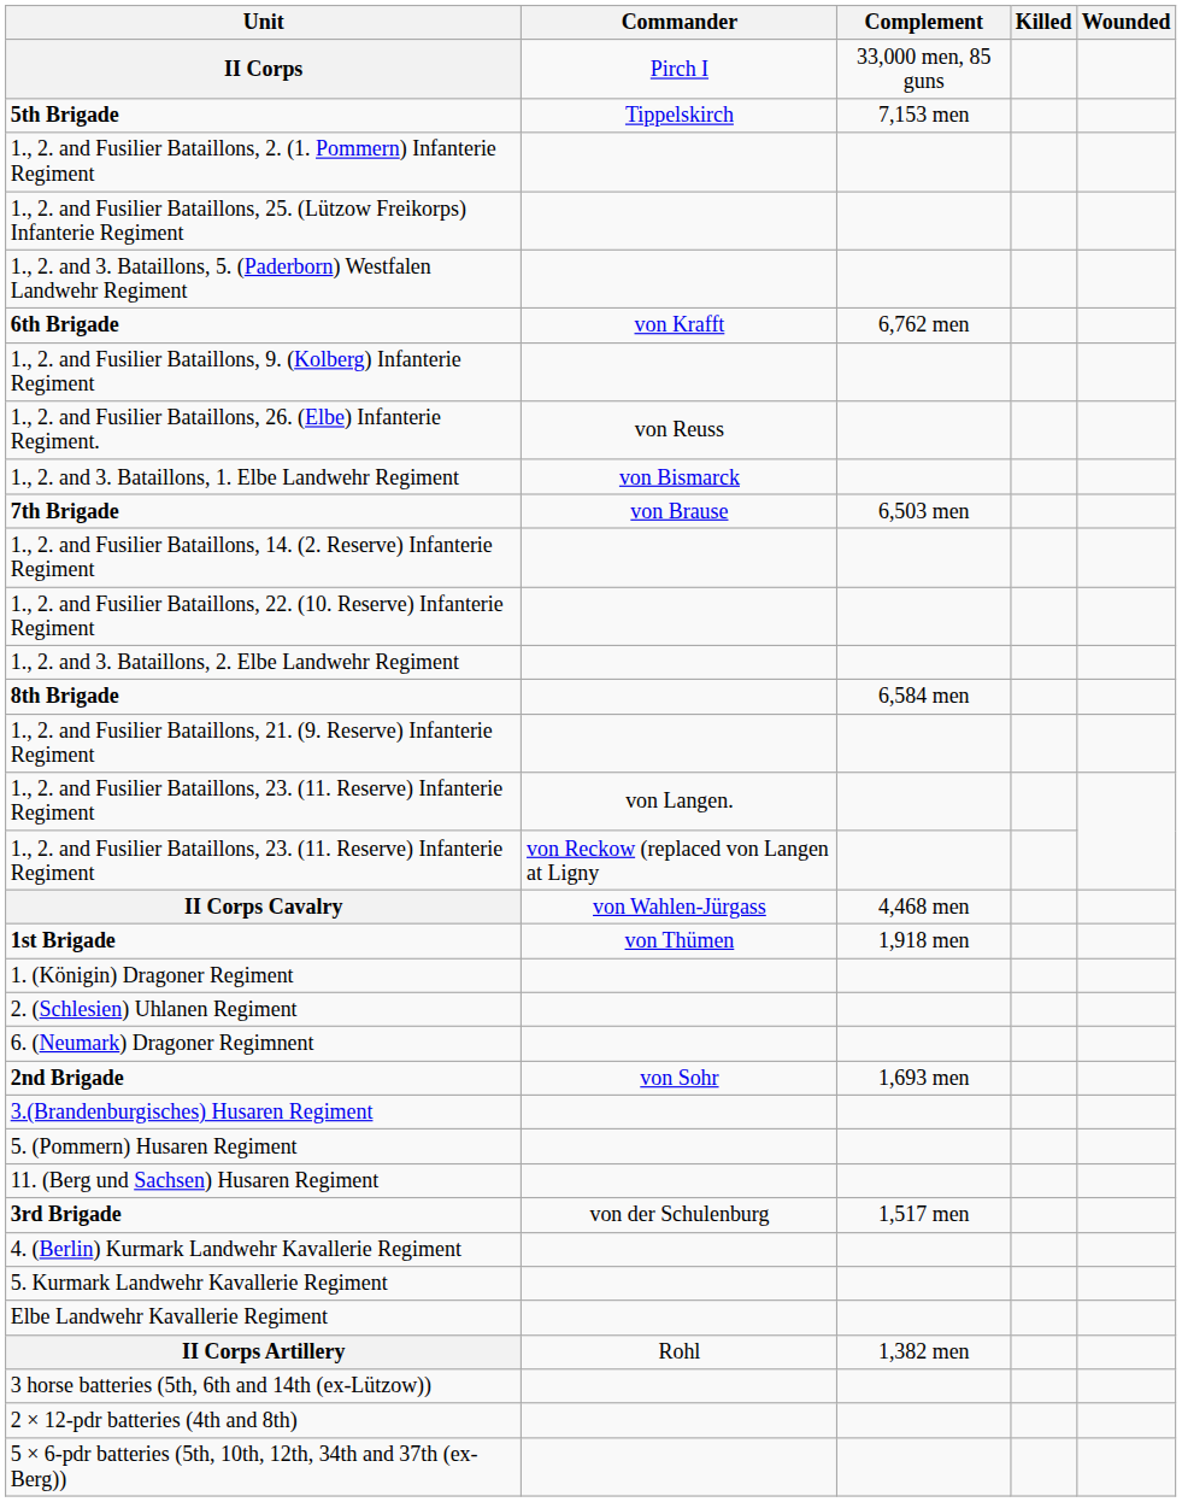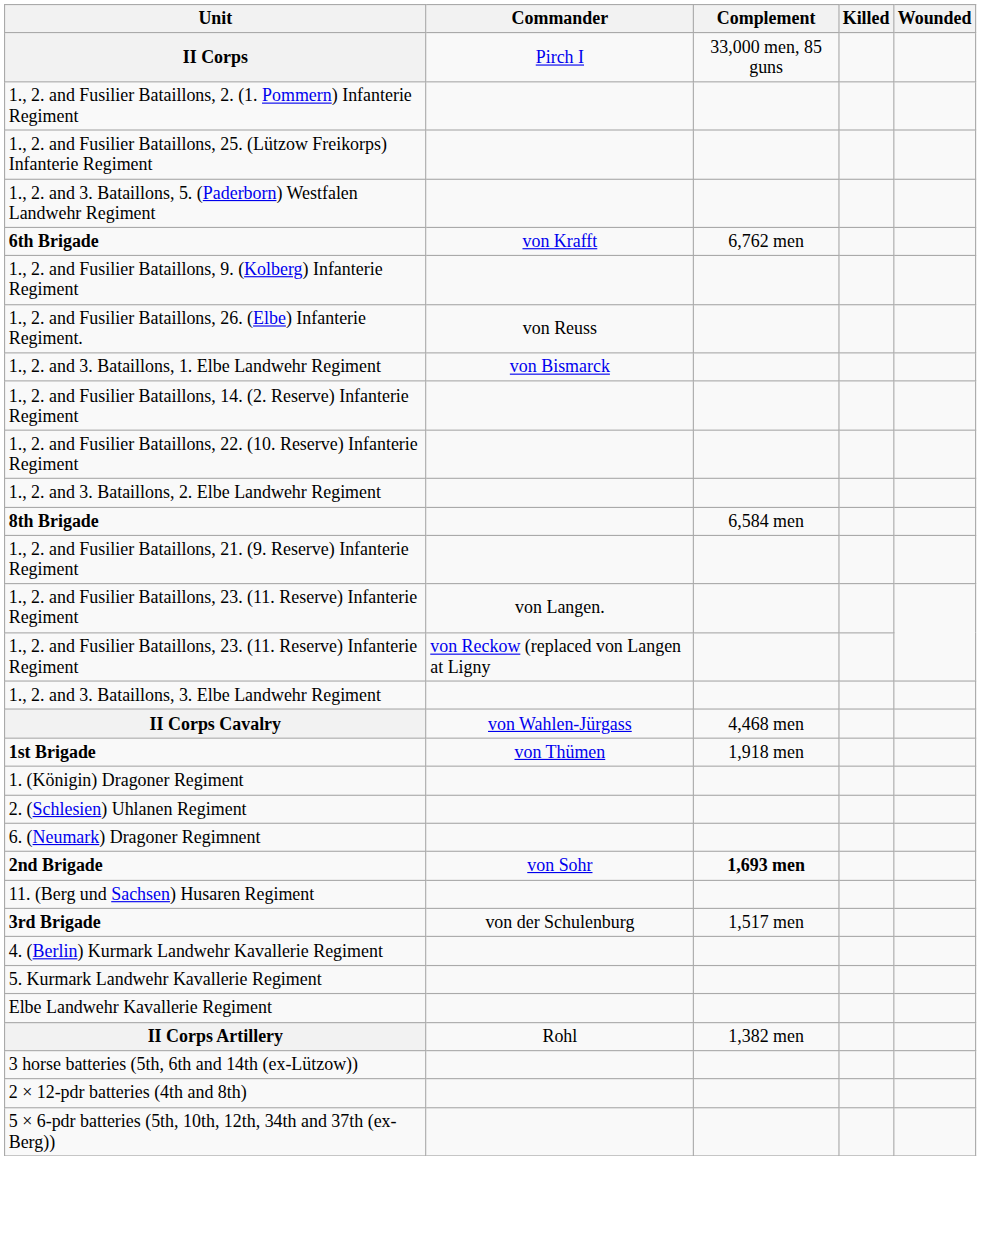- row: 5th Brigade | Tippelskirch | 7,153 men
- row: 7th Brigade | von Brause | 6,503 men
+ row: 1., 2. and 3. Bataillons, 3. Elbe Landwehr Regiment
2nd Brigade | Complement: normal -> bold
- row: 3.(Brandenburgisches) Husaren Regiment
- row: 5. (Pommern) Husaren Regiment
